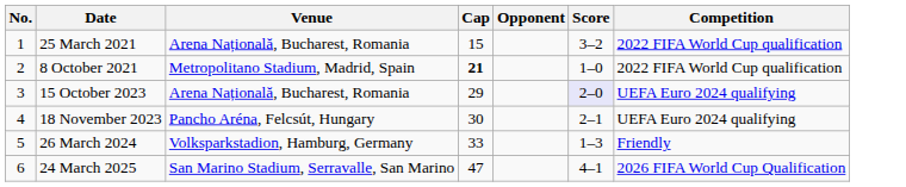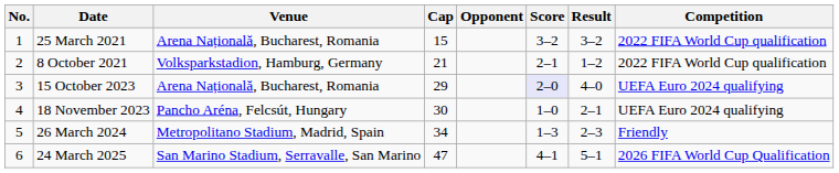+ column: Result | 3–2 | 1–2 | 4–0 | 2–1 | 2–3 | 5–1
8 October 2021 | Venue: Metropolitano Stadium, Madrid, Spain -> Volksparkstadion, Hamburg, Germany
8 October 2021 | Cap: bold -> normal
8 October 2021 | Score: 1–0 -> 2–1
18 November 2023 | Score: 2–1 -> 1–0
26 March 2024 | Venue: Volksparkstadion, Hamburg, Germany -> Metropolitano Stadium, Madrid, Spain
26 March 2024 | Cap: 33 -> 34
